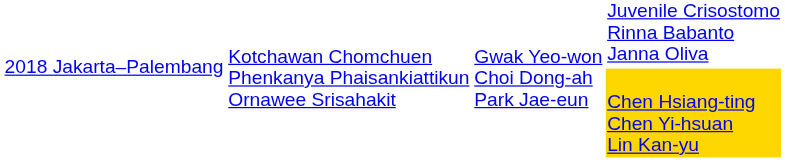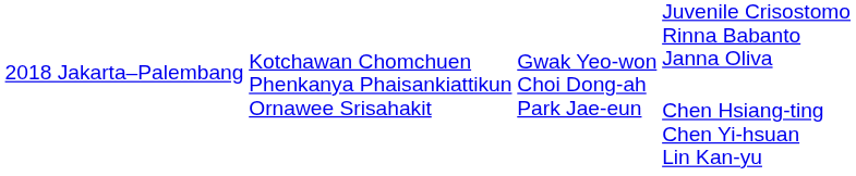row 2 | column 4: gold background -> no background
